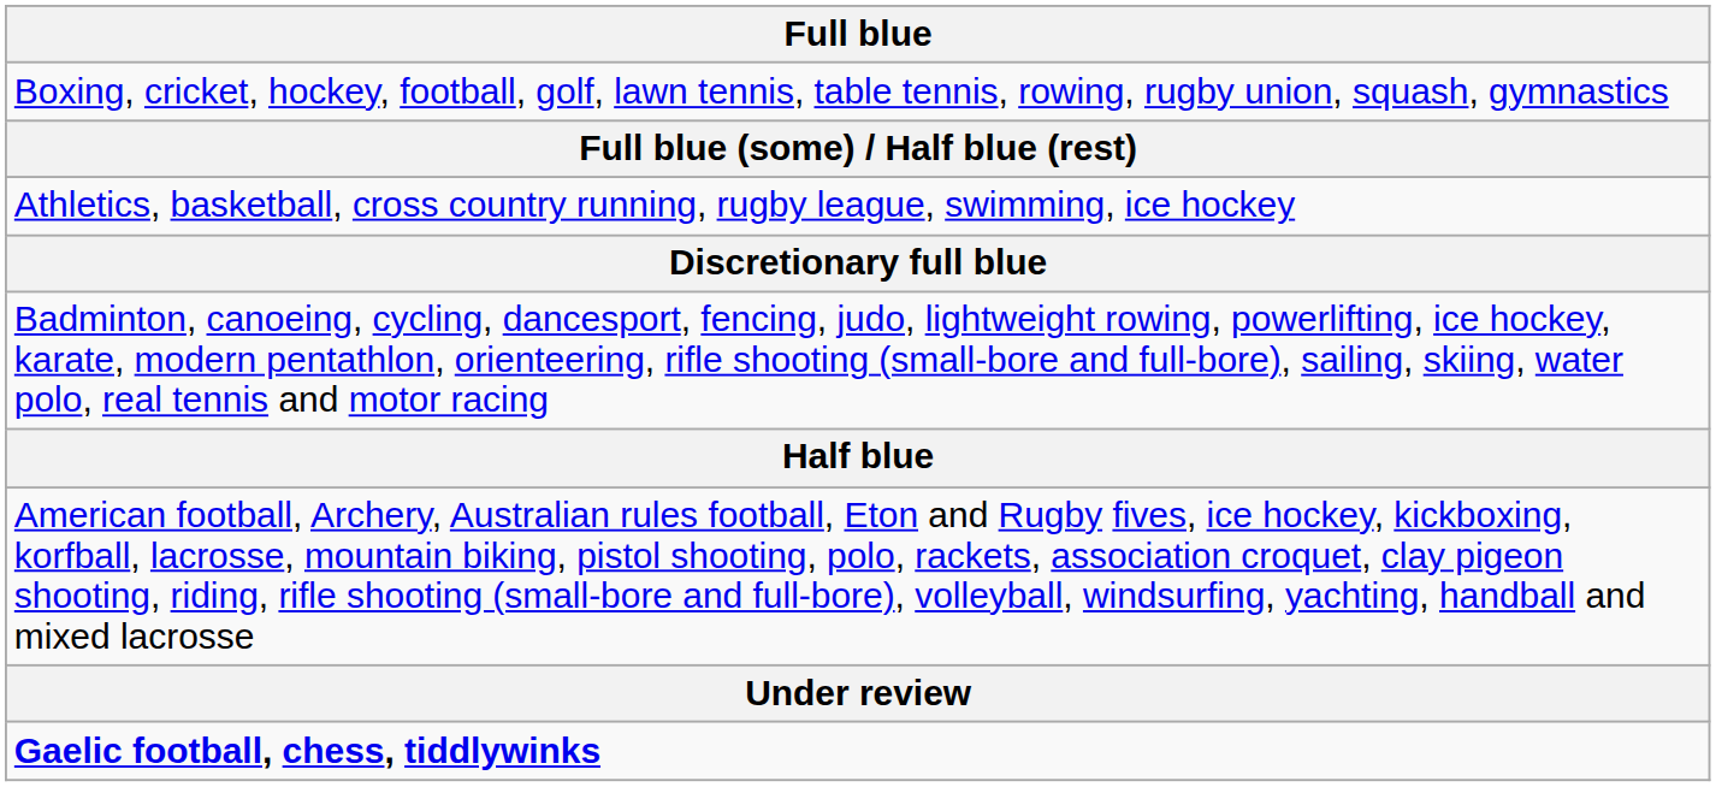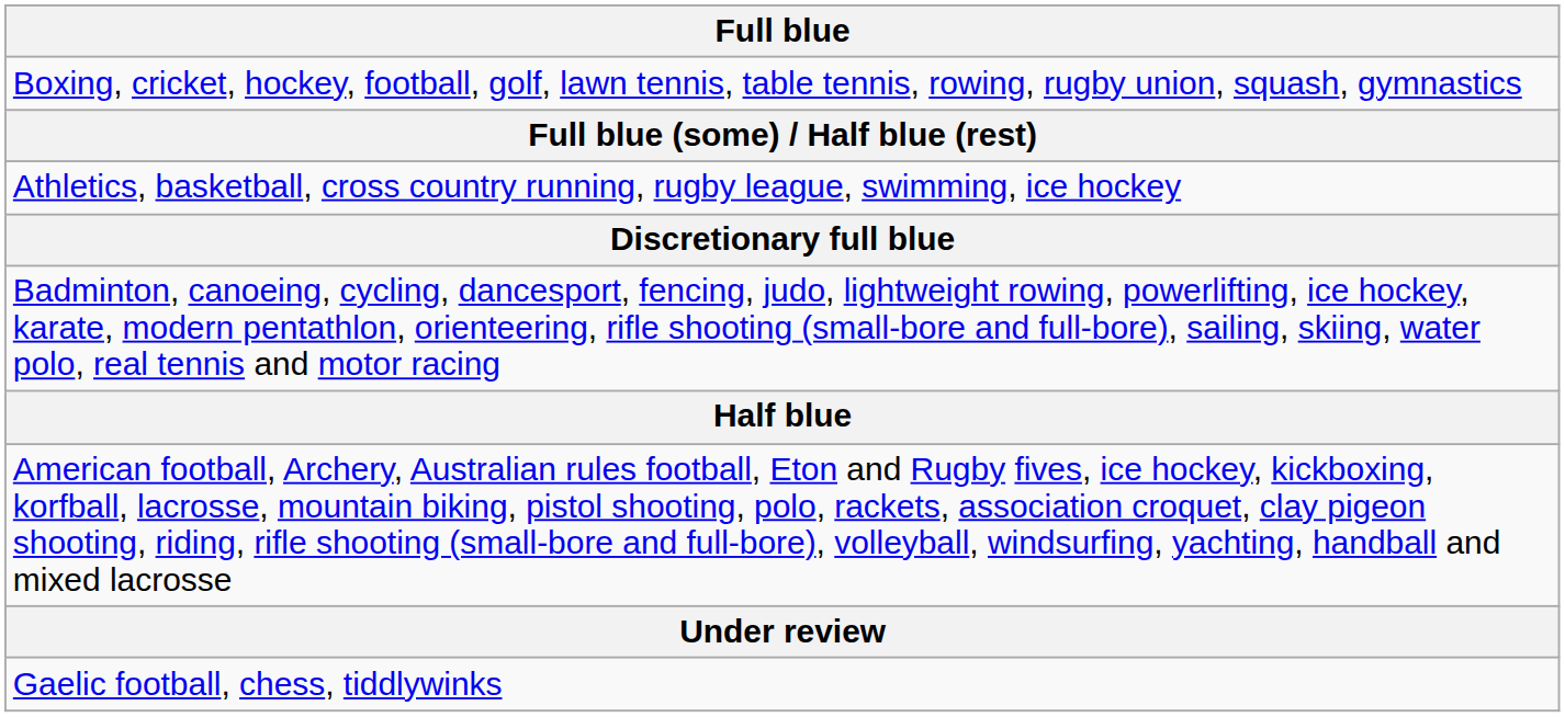row 10 | column 1: bold -> normal
